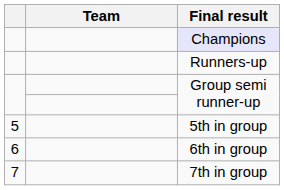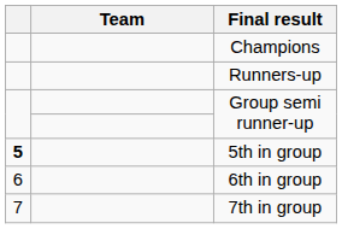Champions | Final result: lavender background -> no background
5th in group | column 1: normal -> bold
